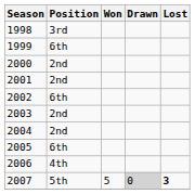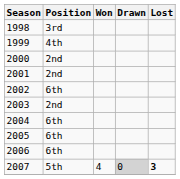1999 | Position: 6th -> 4th
2004 | Position: 2nd -> 6th
2006 | Position: 4th -> 6th
2007 | Won: 5 -> 4
